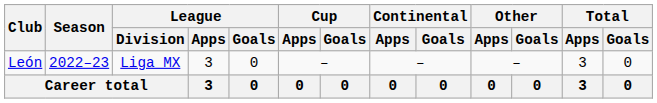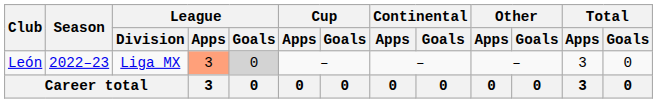León | League / Apps: no background -> lightsalmon background
León | League / Goals: no background -> lightgrey background
